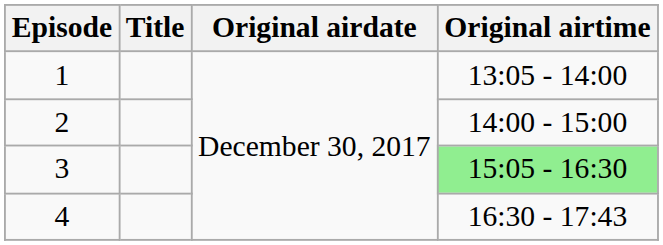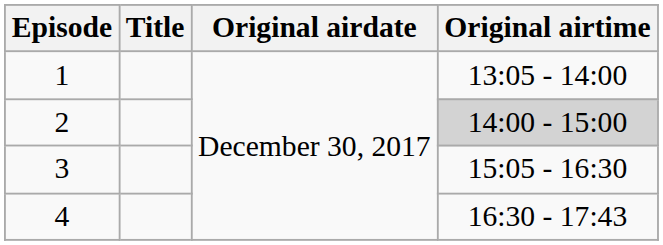2 | Original airtime: no background -> lightgrey background
3 | Original airtime: lightgreen background -> no background
